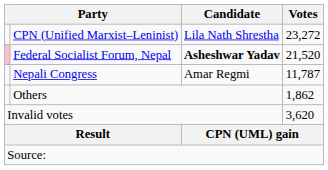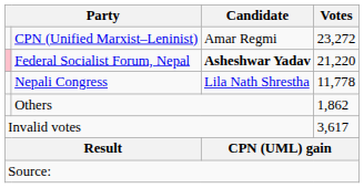CPN (Unified Marxist–Leninist) | Candidate: Lila Nath Shrestha -> Amar Regmi
Federal Socialist Forum, Nepal | Votes: 21,520 -> 21,220
Nepali Congress | Candidate: Amar Regmi -> Lila Nath Shrestha
Nepali Congress | Votes: 11,787 -> 11,778
Invalid votes | Votes: 3,620 -> 3,617
